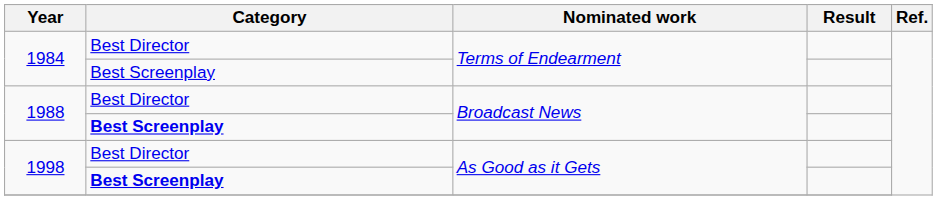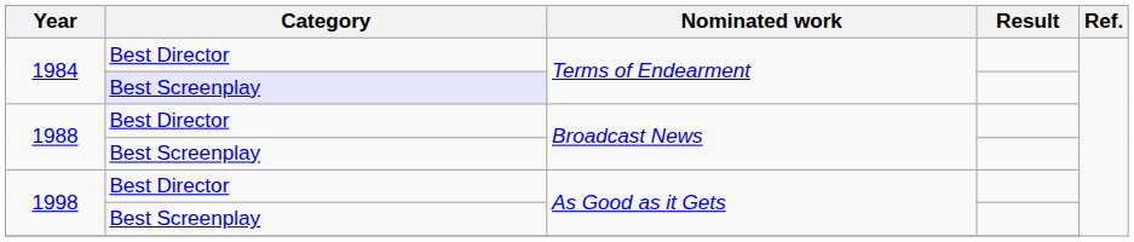1984 / Best Screenplay | Category: no background -> lavender background
1988 / Best Screenplay | Category: bold -> normal
1998 / Best Screenplay | Category: bold -> normal
